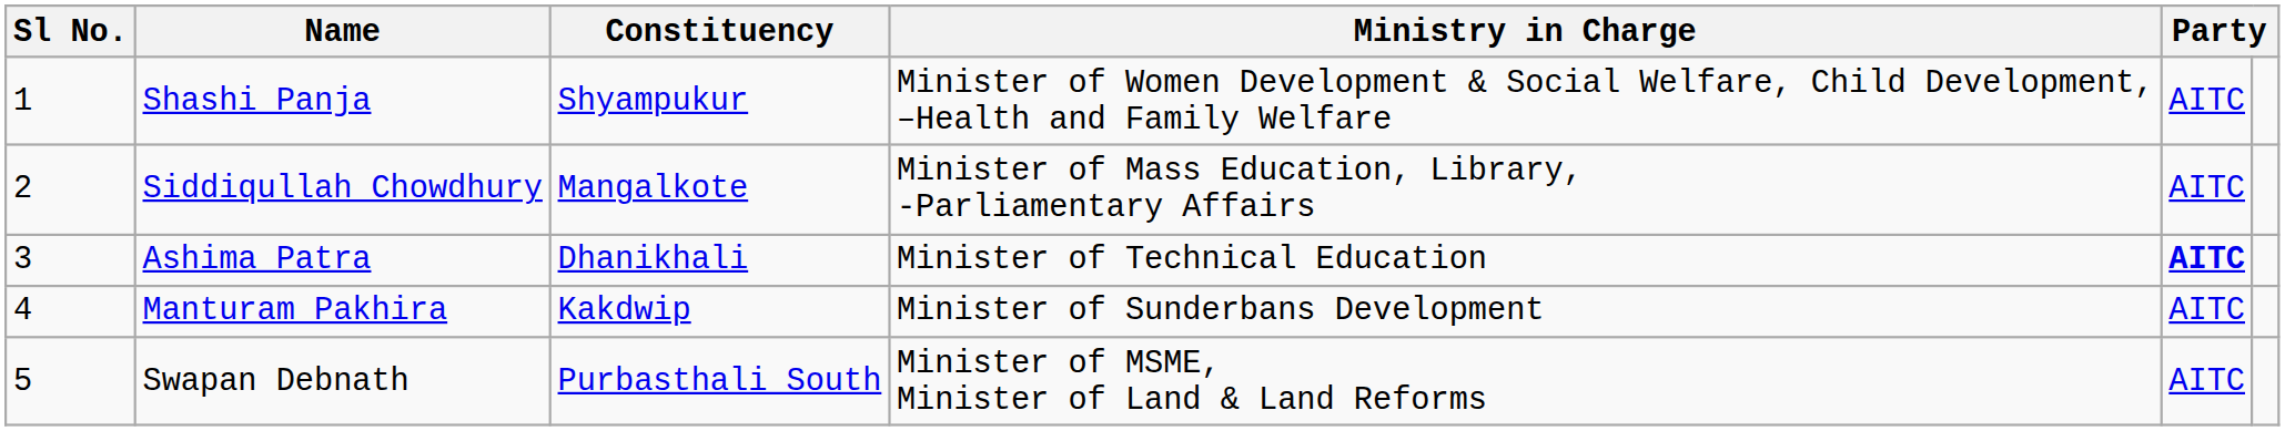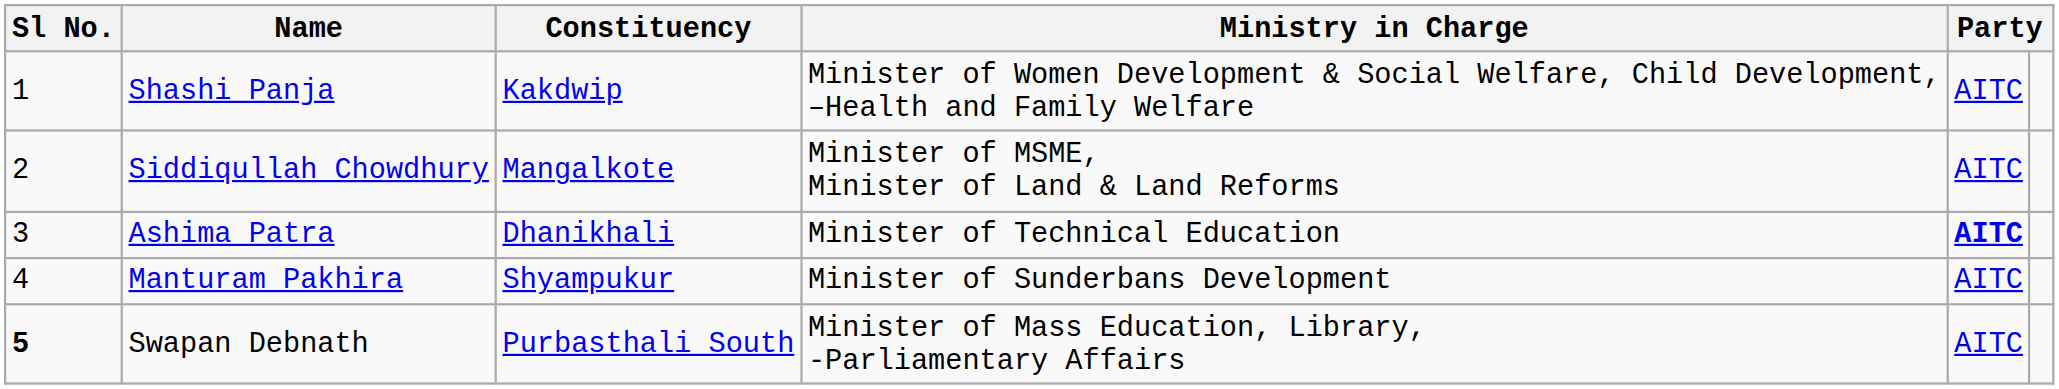Shashi Panja | Constituency: Shyampukur -> Kakdwip
Siddiqullah Chowdhury | Ministry in Charge: Minister of Mass Education, Library, -Parliamentary Affairs -> Minister of MSME, Minister of Land & Land Reforms
Manturam Pakhira | Constituency: Kakdwip -> Shyampukur
Swapan Debnath | Sl No.: normal -> bold
Swapan Debnath | Ministry in Charge: Minister of MSME, Minister of Land & Land Reforms -> Minister of Mass Education, Library, -Parliamentary Affairs
